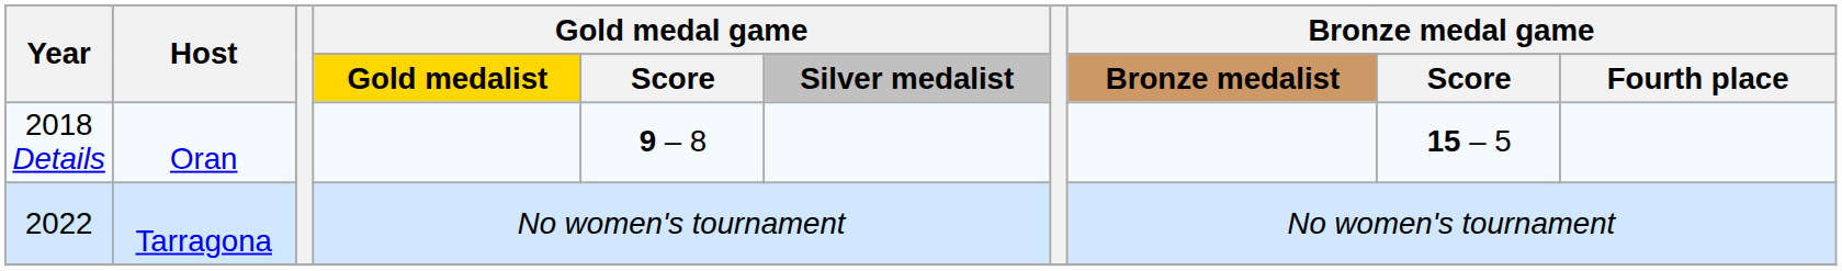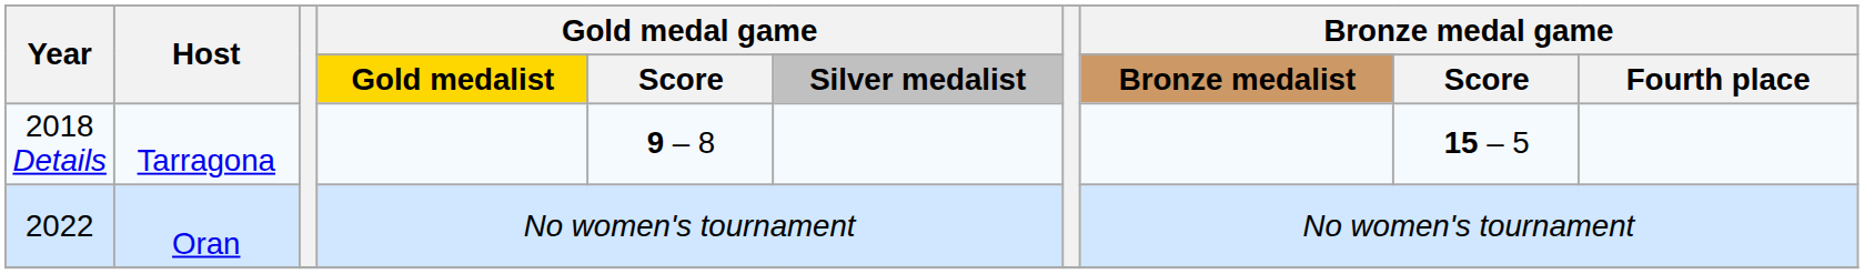2018 Details | Host: Oran -> Tarragona
2022 | Host: Tarragona -> Oran
